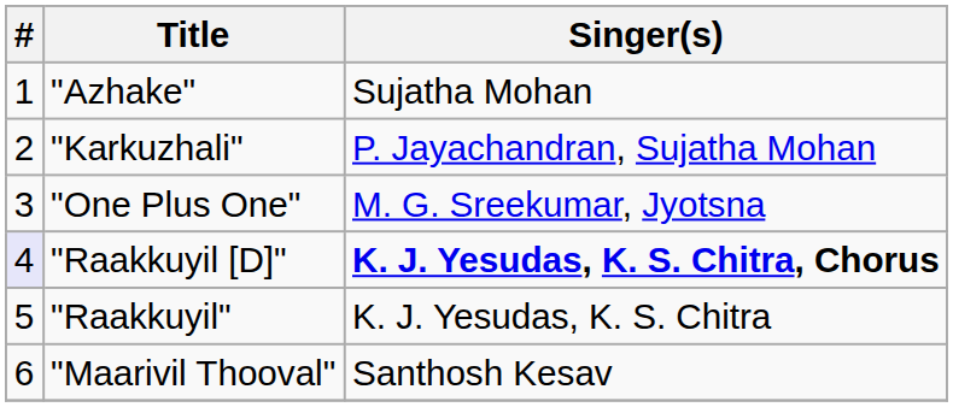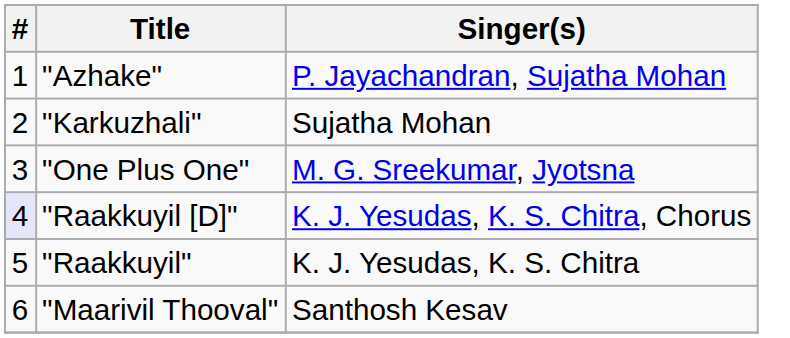"Azhake" | Singer(s): Sujatha Mohan -> P. Jayachandran, Sujatha Mohan
"Karkuzhali" | Singer(s): P. Jayachandran, Sujatha Mohan -> Sujatha Mohan
"Raakkuyil [D]" | Singer(s): bold -> normal
